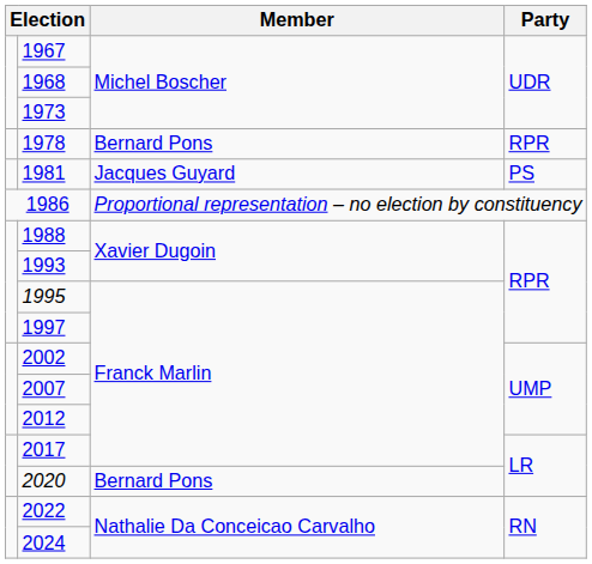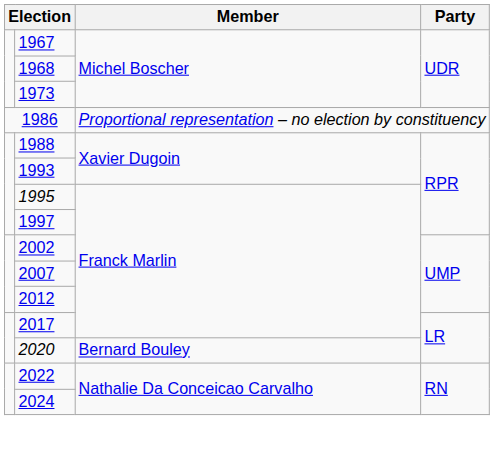- row: 1978 | Bernard Pons | RPR
- row: 1981 | Jacques Guyard | PS
2020 | Member: Bernard Pons -> Bernard Bouley
